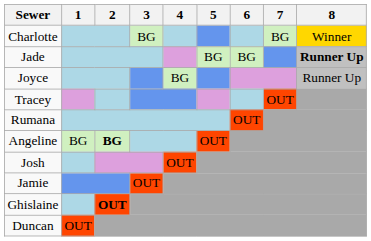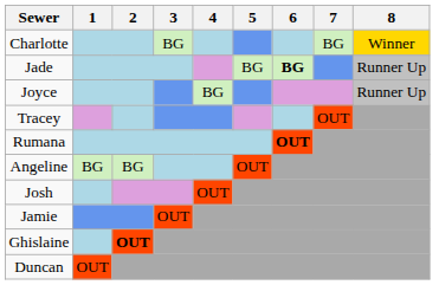Jade | 6: normal -> bold
Jade | 8: bold -> normal
Rumana | 6: normal -> bold
Angeline | 2: bold -> normal
